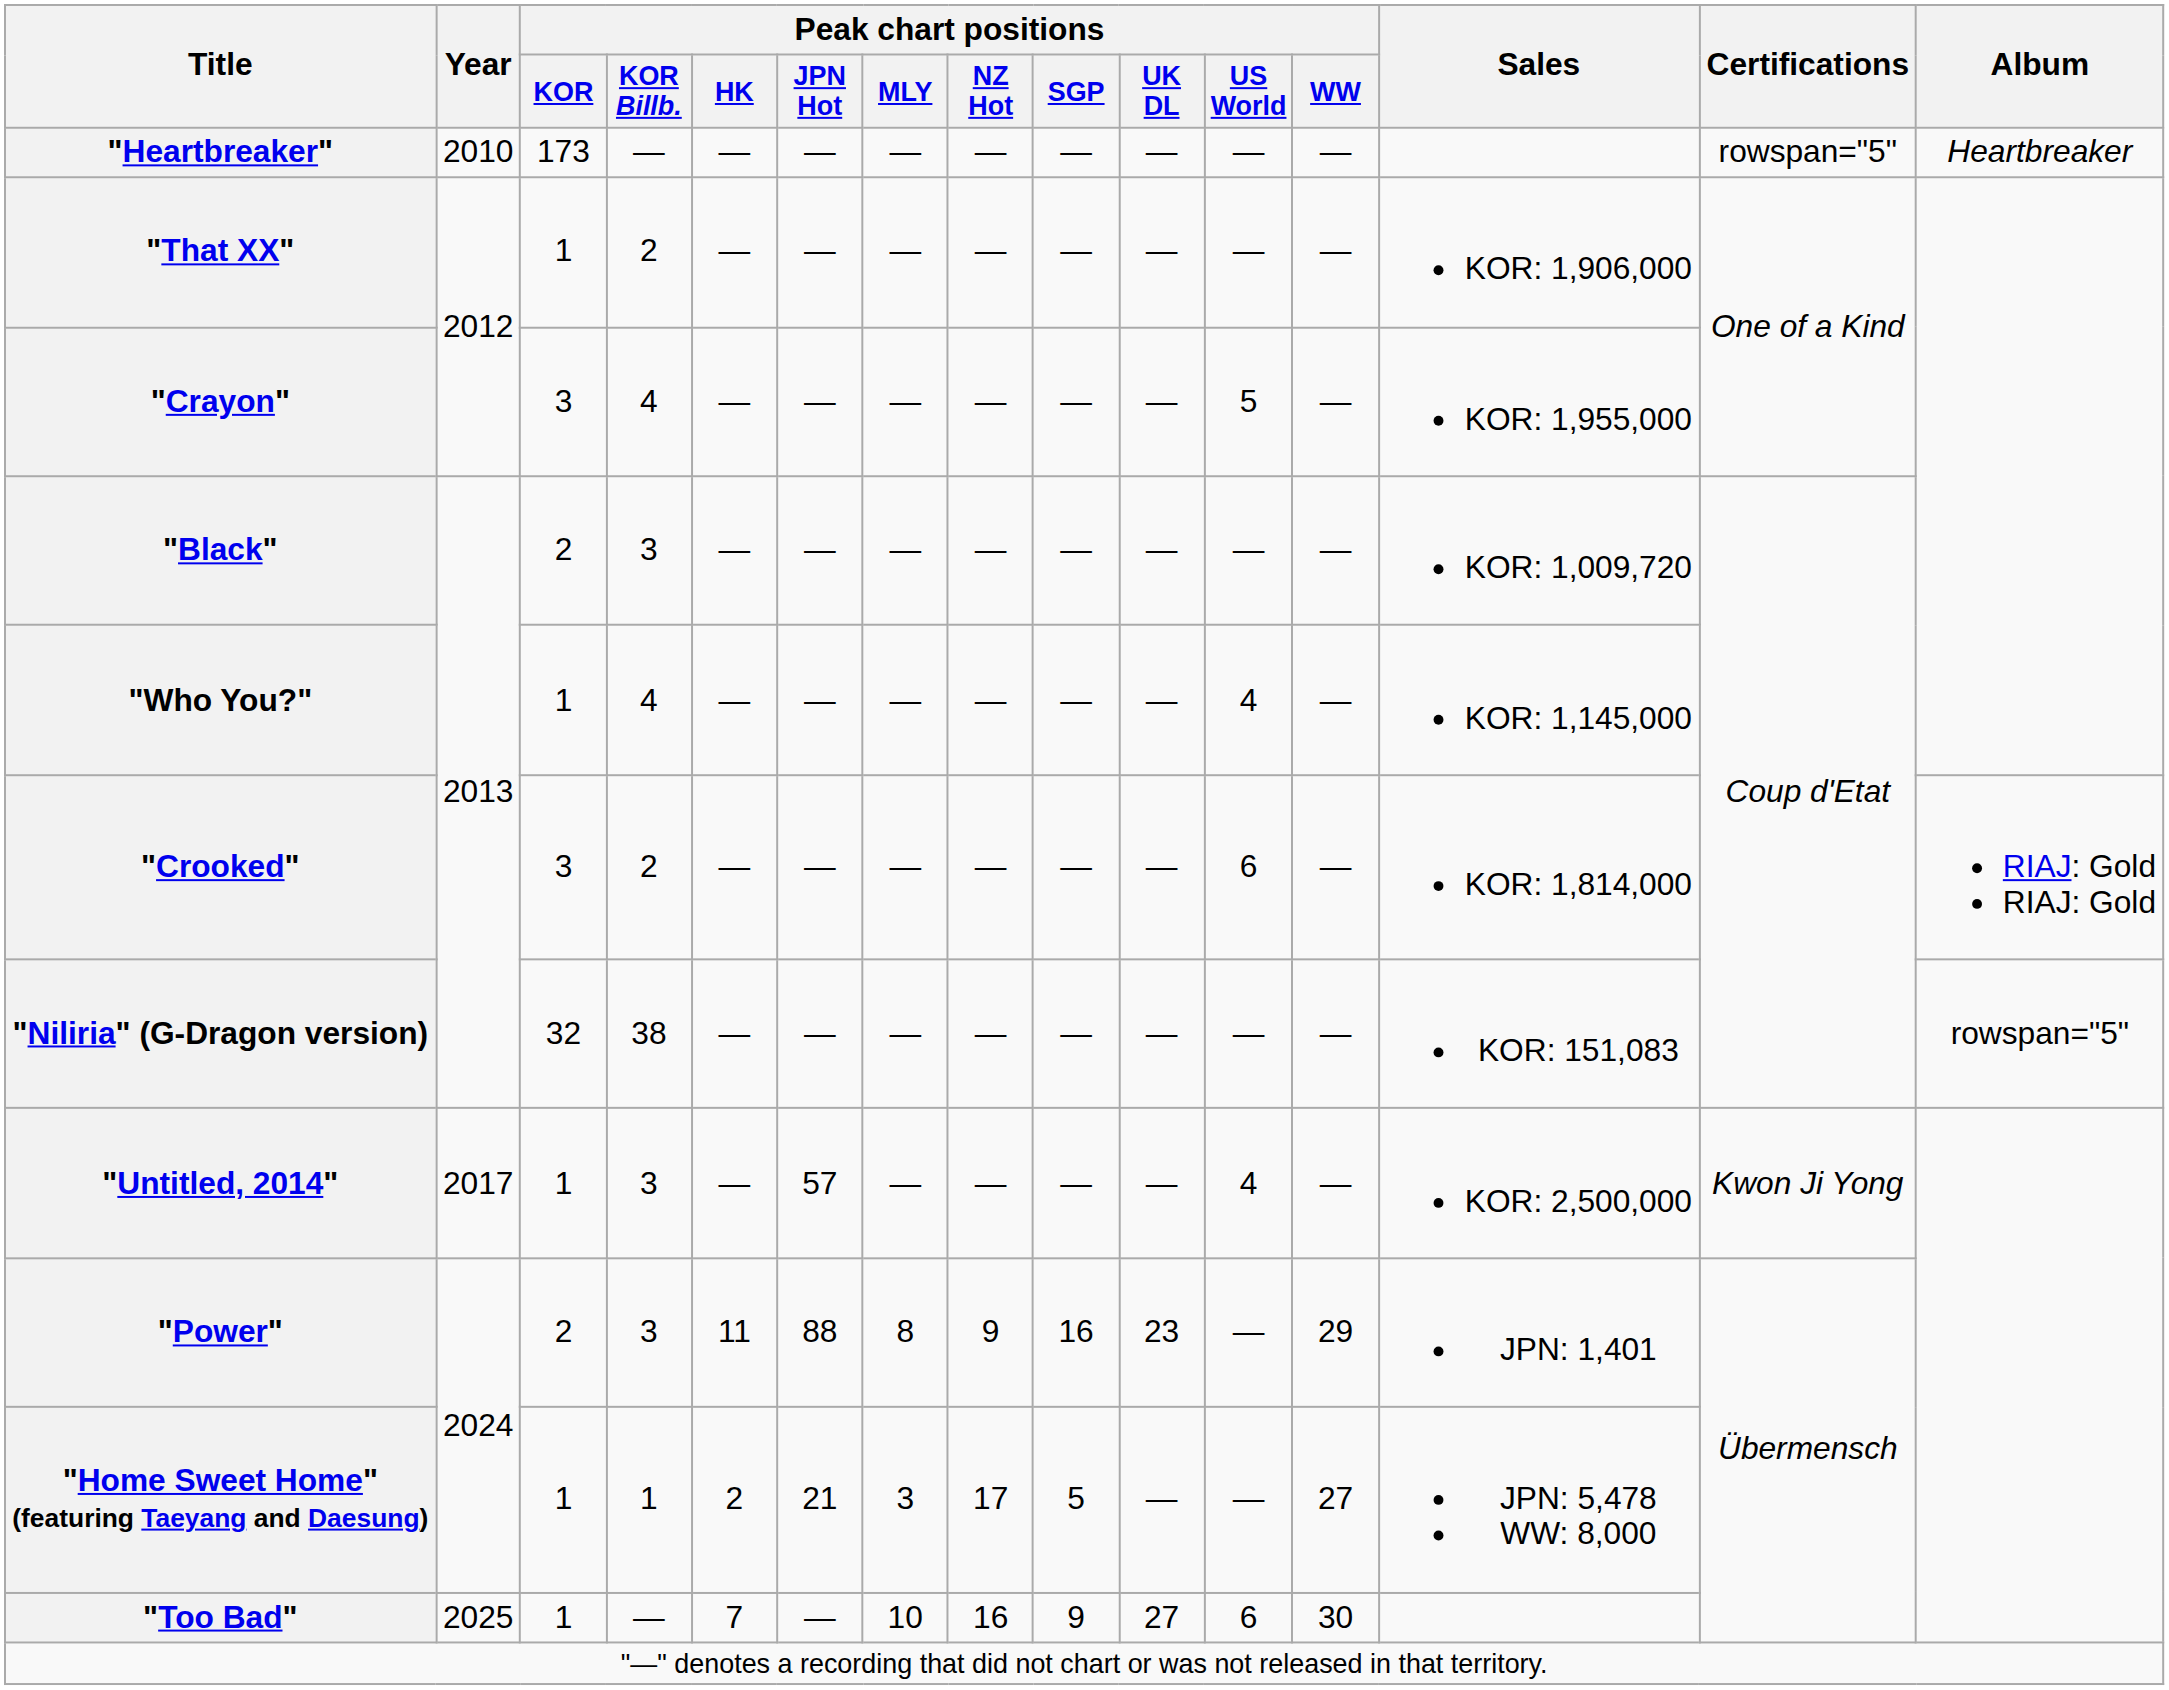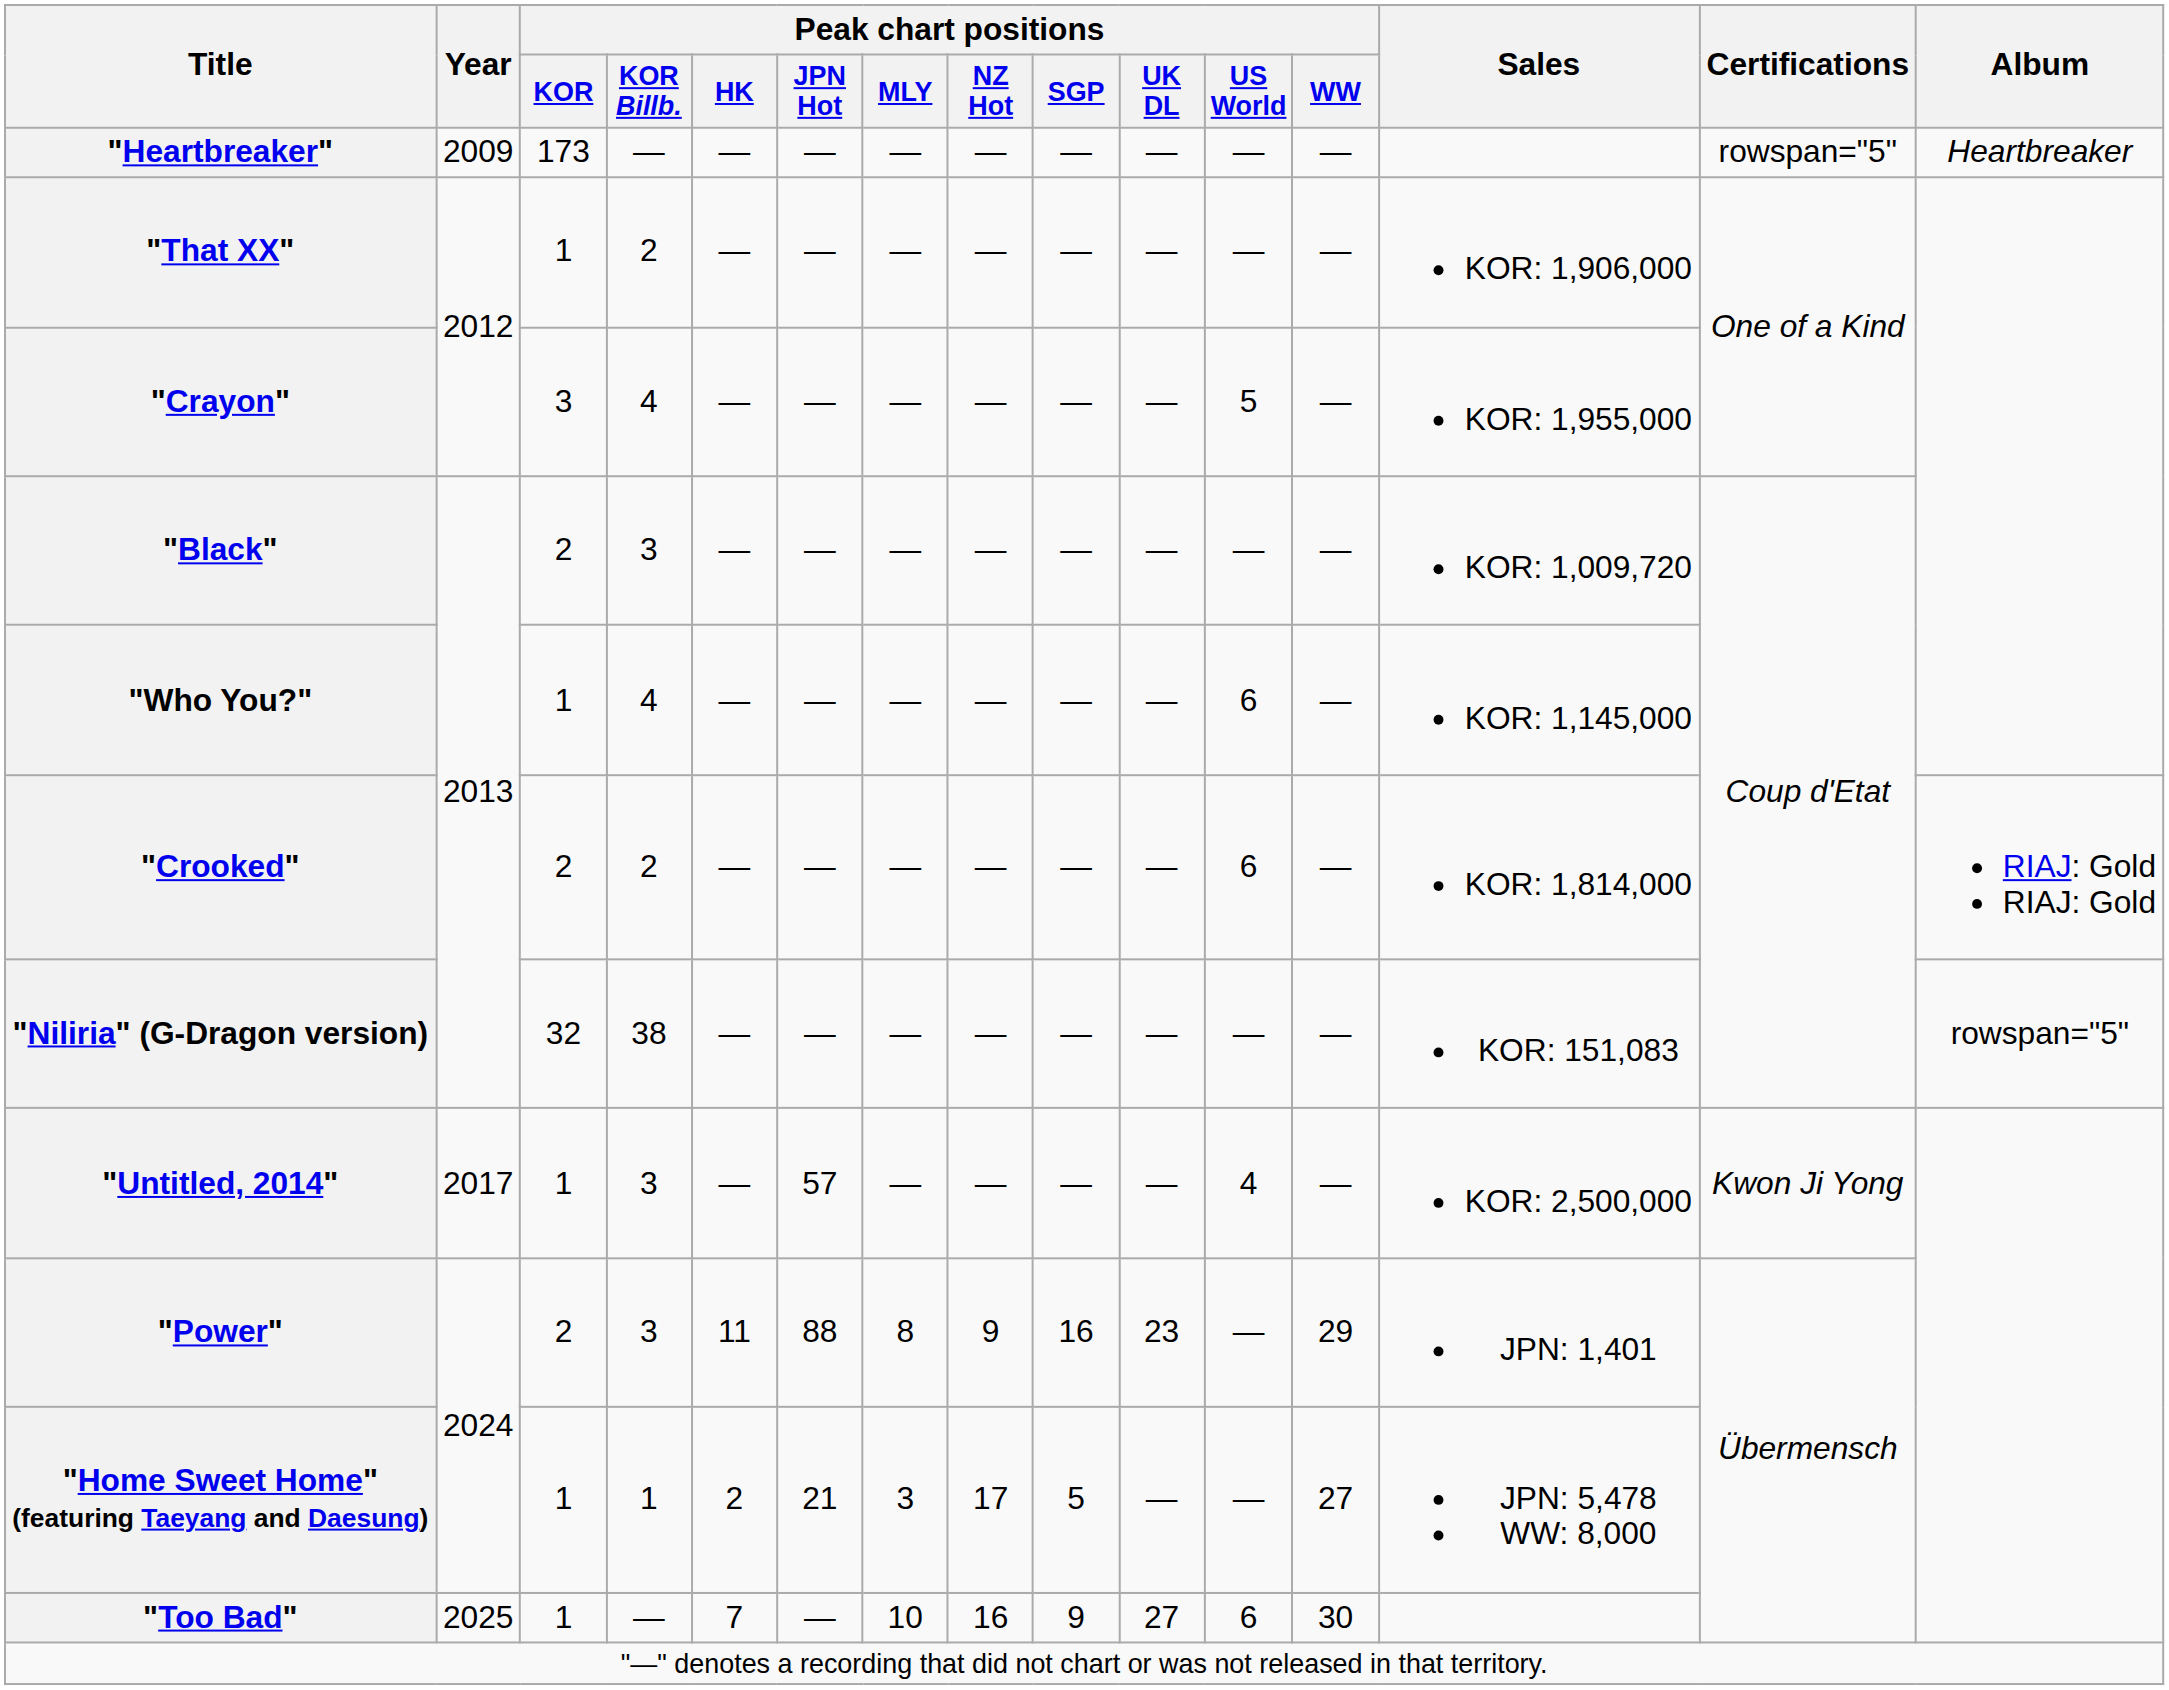"Heartbreaker" | Year: 2010 -> 2009
"Who You?" | Peak chart positions / US World: 4 -> 6
"Crooked" | Peak chart positions / KOR: 3 -> 2
